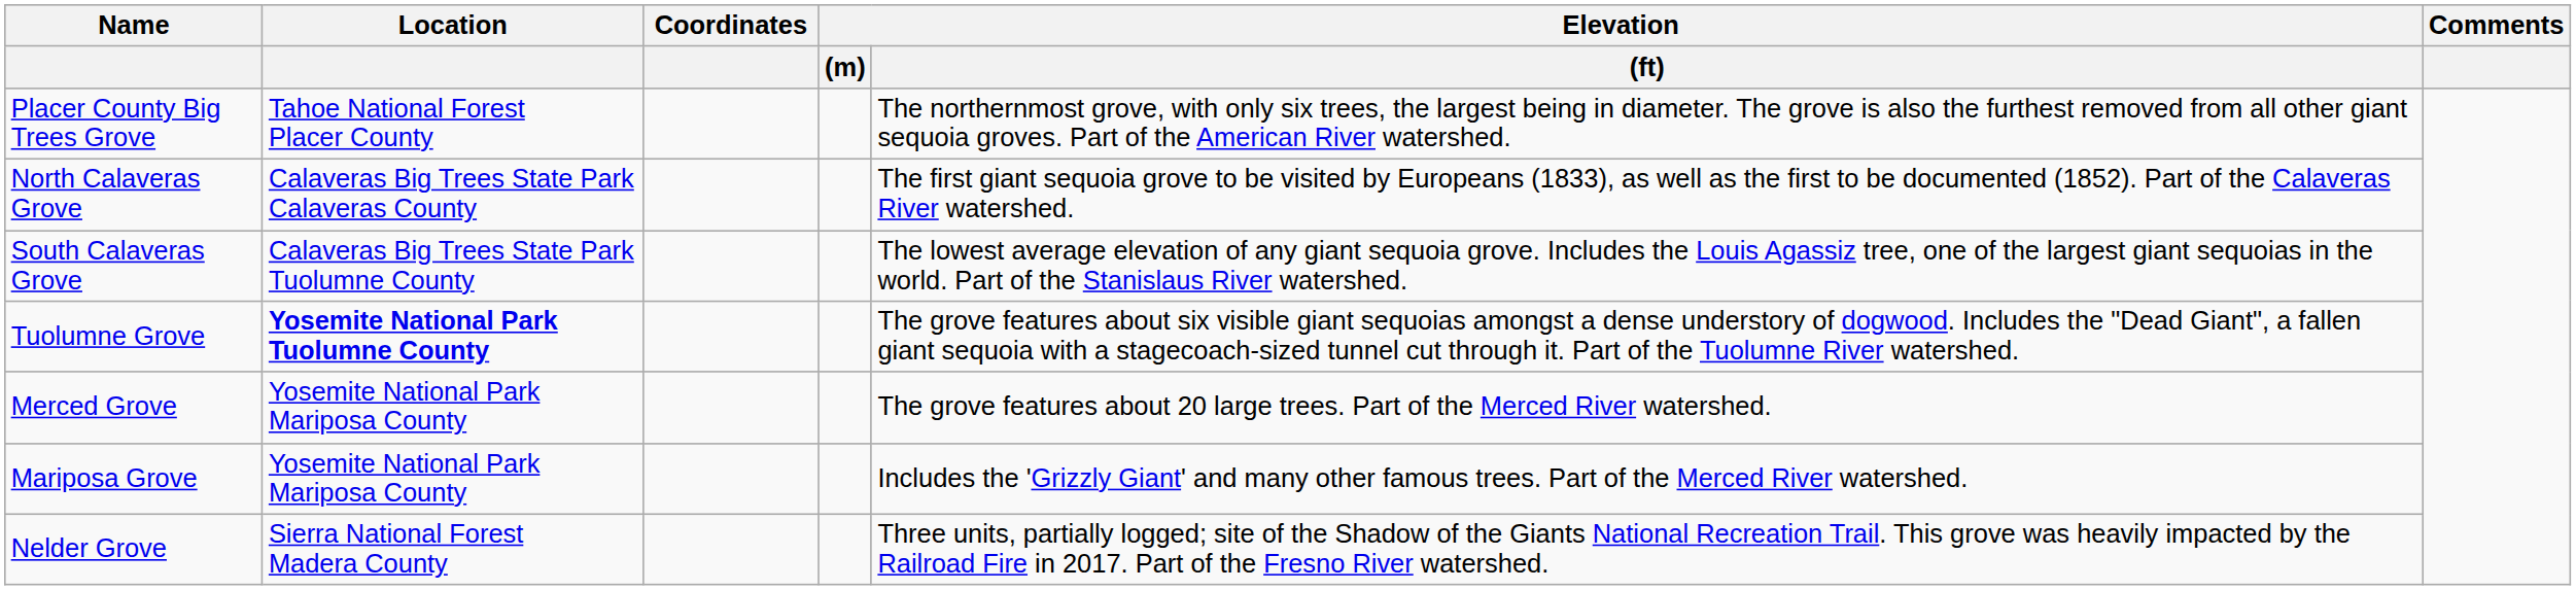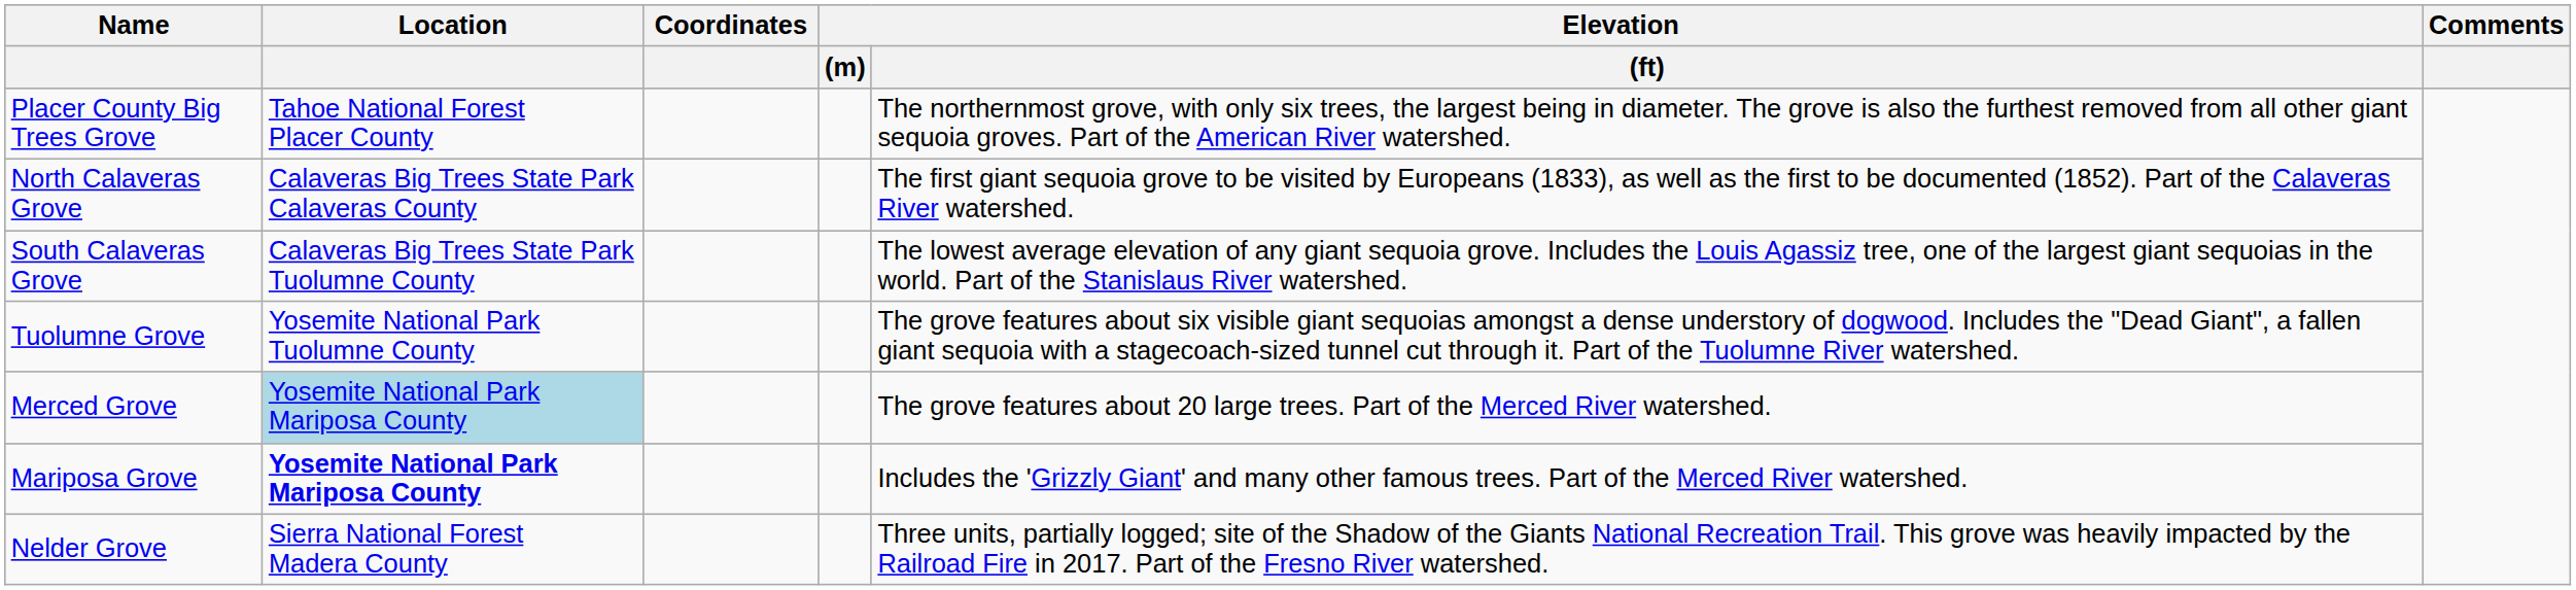Tuolumne Grove | Location: bold -> normal
Merced Grove | Location: no background -> lightblue background
Mariposa Grove | Location: normal -> bold
